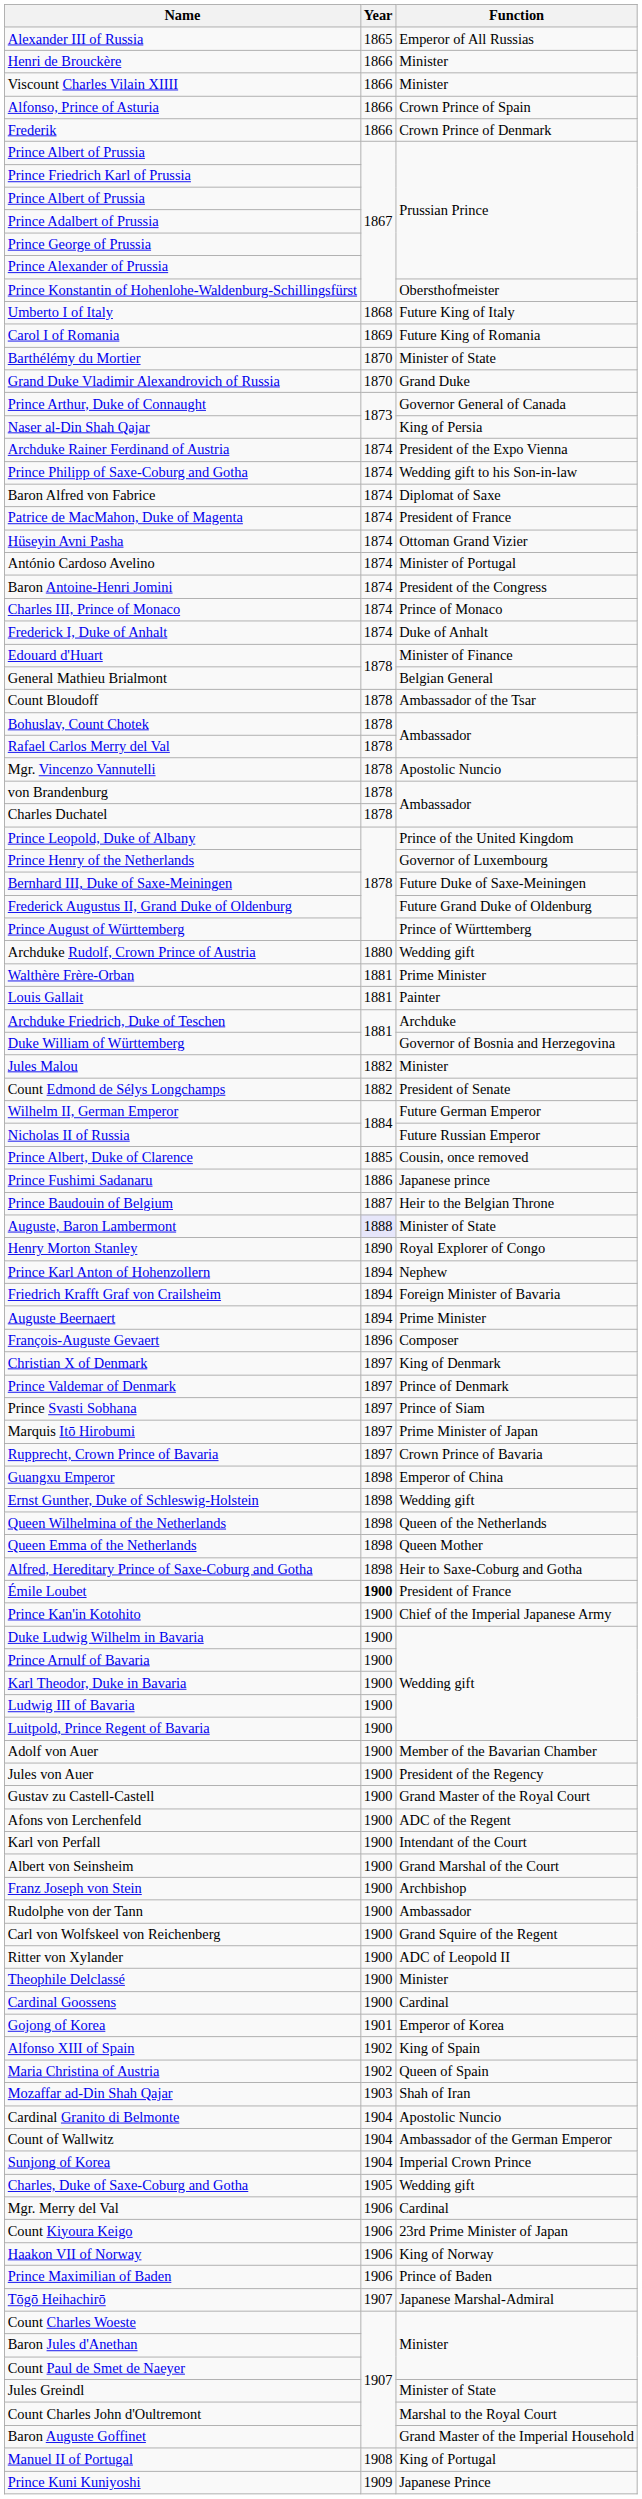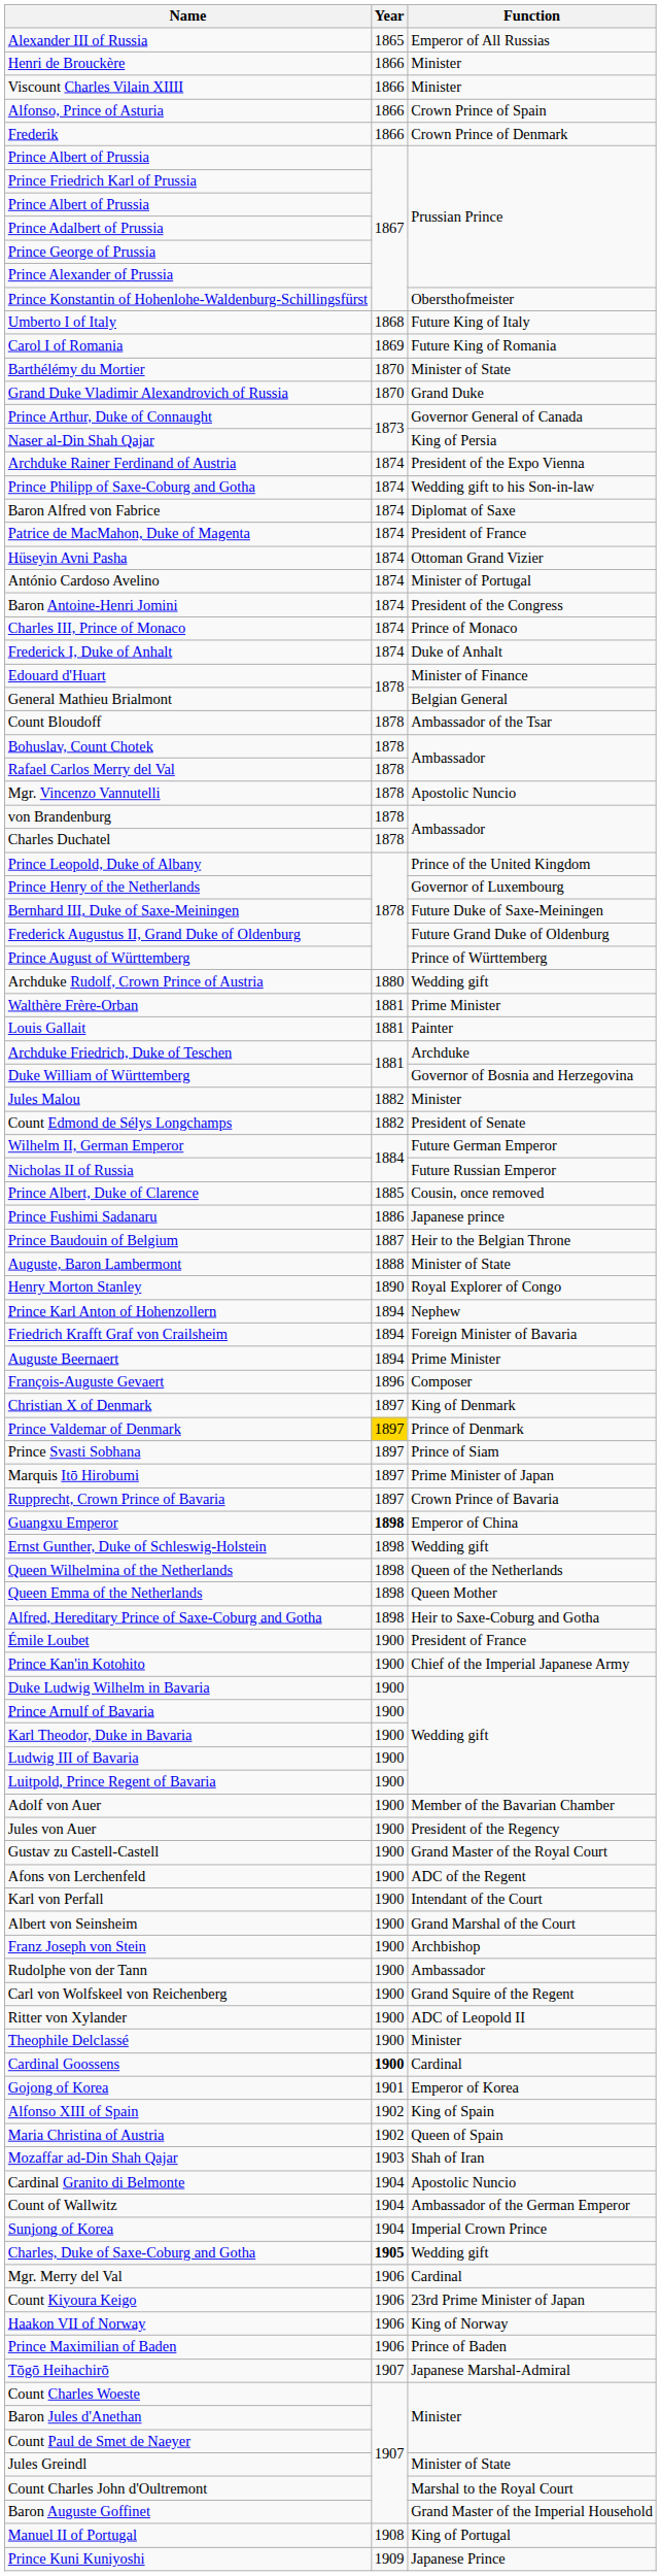Auguste, Baron Lambermont | Year: lavender background -> no background
Prince Valdemar of Denmark | Year: no background -> gold background
Guangxu Emperor | Year: normal -> bold
Émile Loubet | Year: bold -> normal
Cardinal Goossens | Year: normal -> bold
Charles, Duke of Saxe-Coburg and Gotha | Year: normal -> bold
